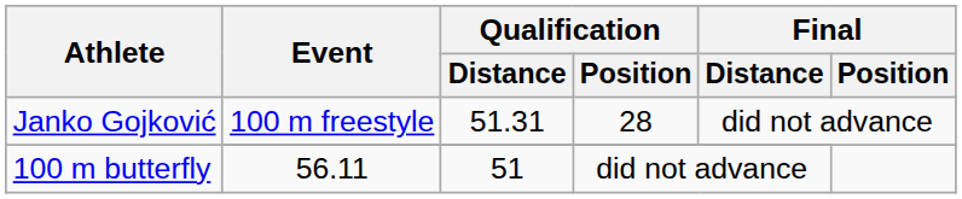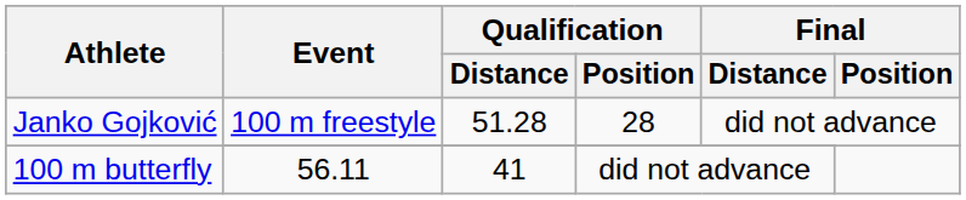Janko Gojković / 100 m freestyle | Qualification / Distance: 51.31 -> 51.28
100 m butterfly | Qualification / Distance: 51 -> 41
